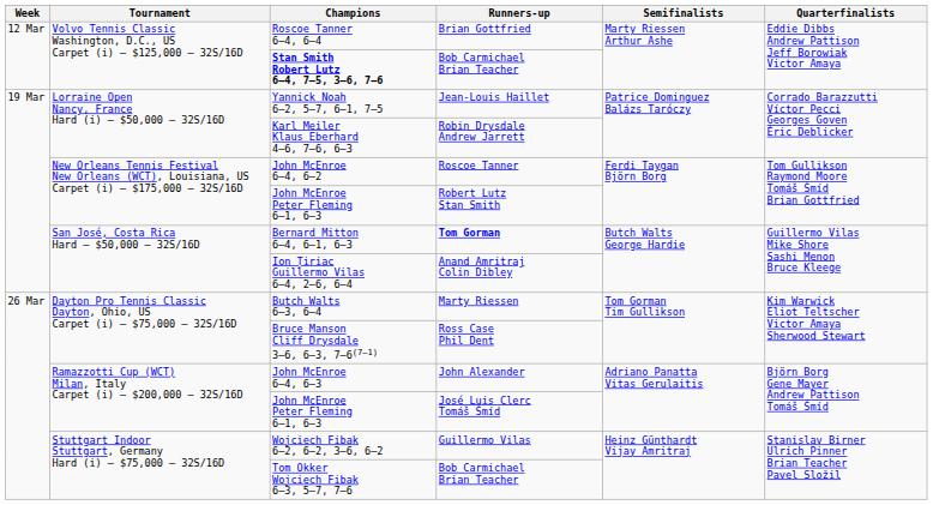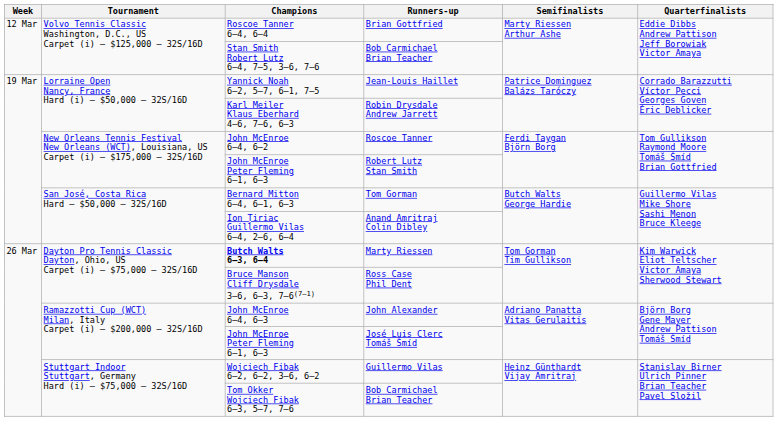Stan Smith Robert Lutz 6–4, 7–5, 3–6, 7–6 | Champions: bold -> normal
Bernard Mitton 6–4, 6–1, 6–3 | Runners-up: bold -> normal
Butch Walts 6–3, 6–4 | Champions: normal -> bold
